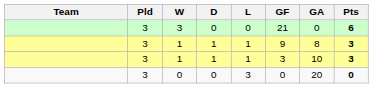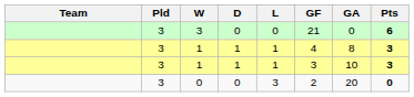row 3 | GF: 9 -> 4
row 5 | GF: 0 -> 2
